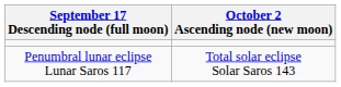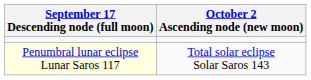row 3 | September 17 Descending node (full moon): no background -> lightyellow background
